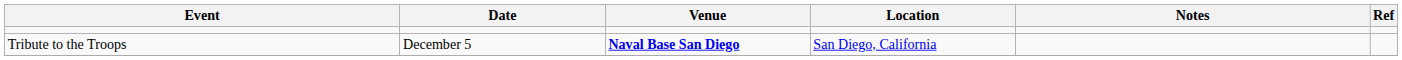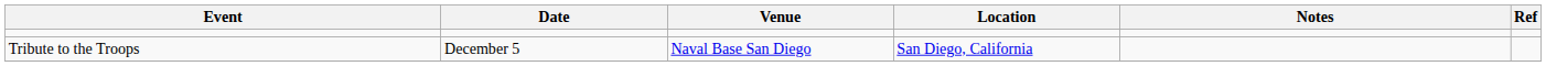Tribute to the Troops | Venue: bold -> normal
